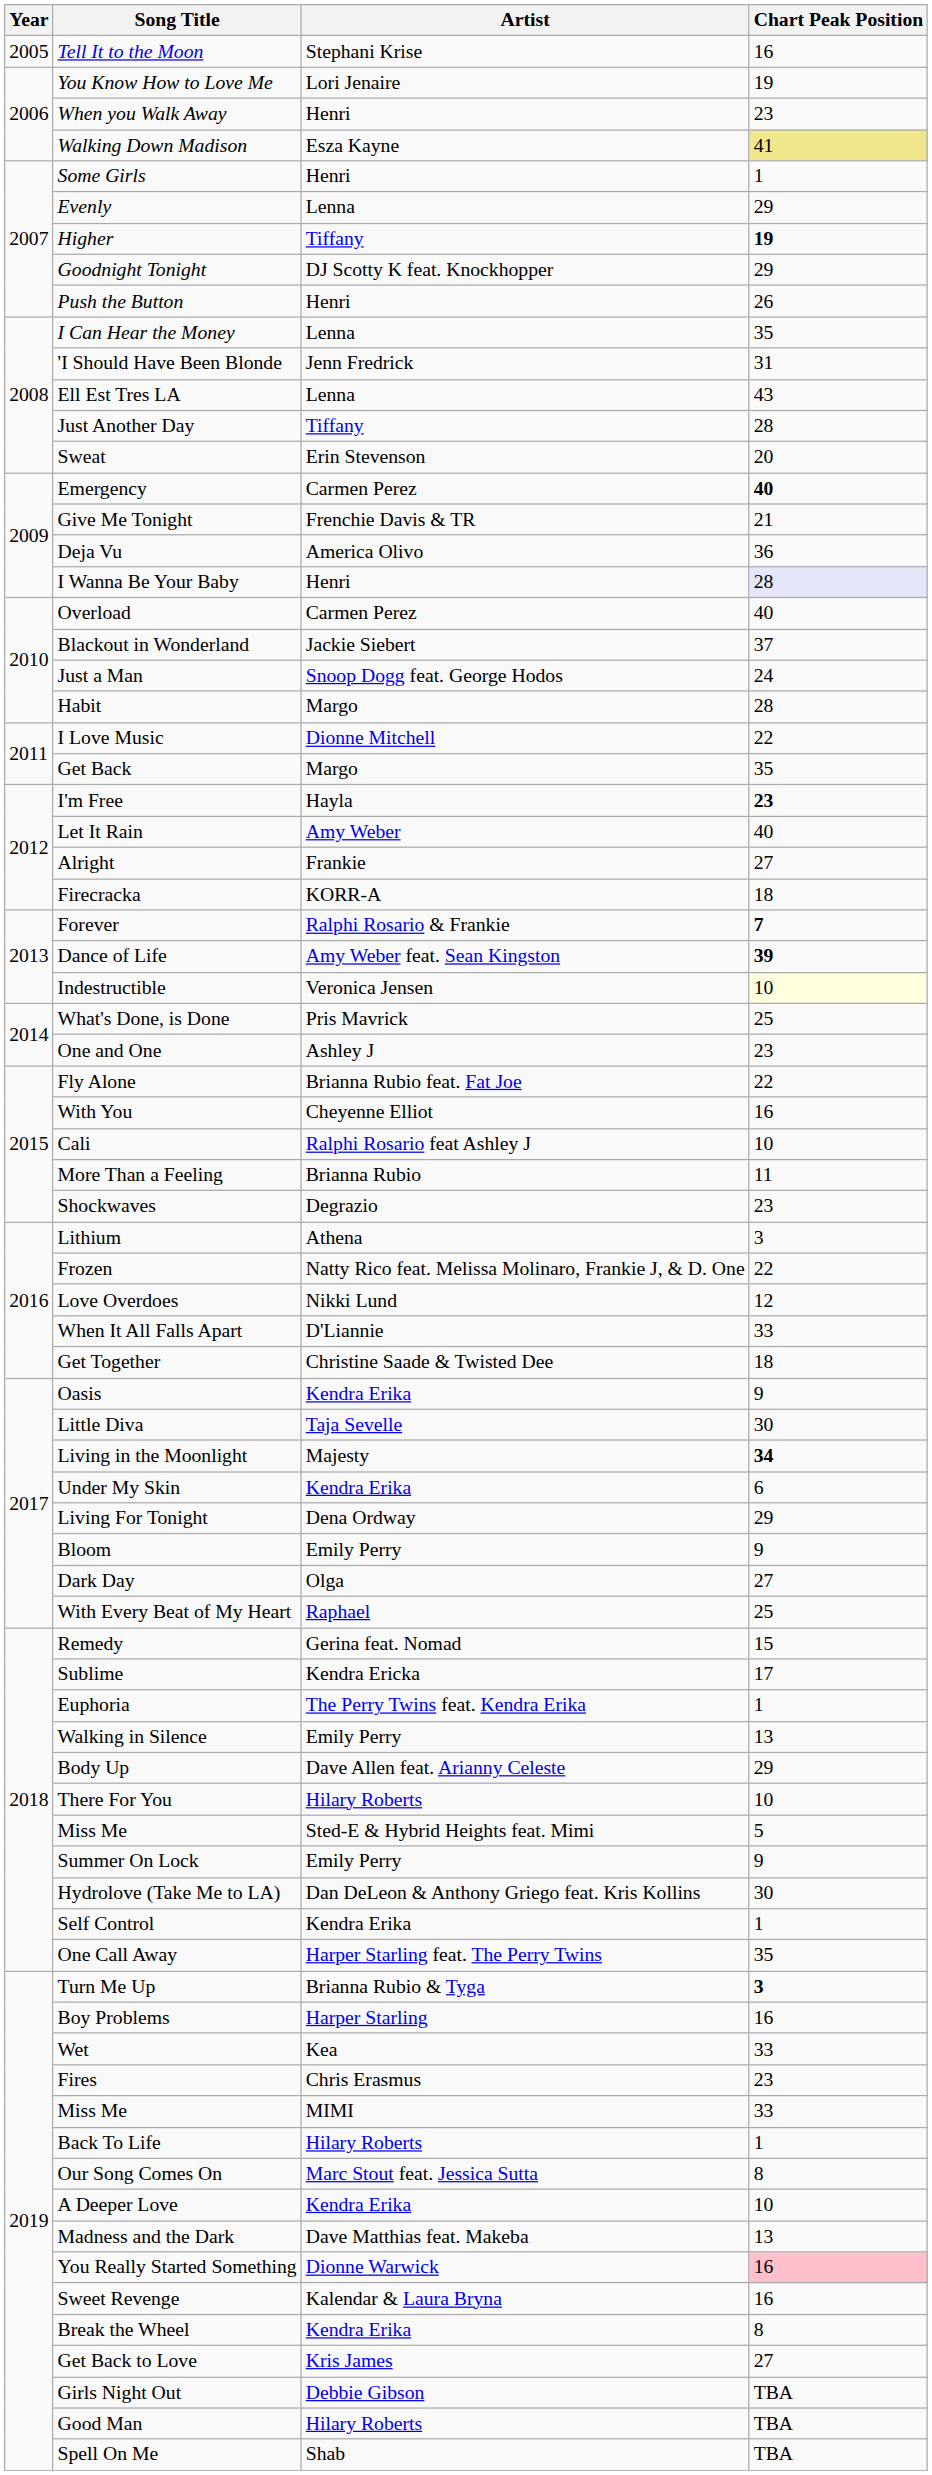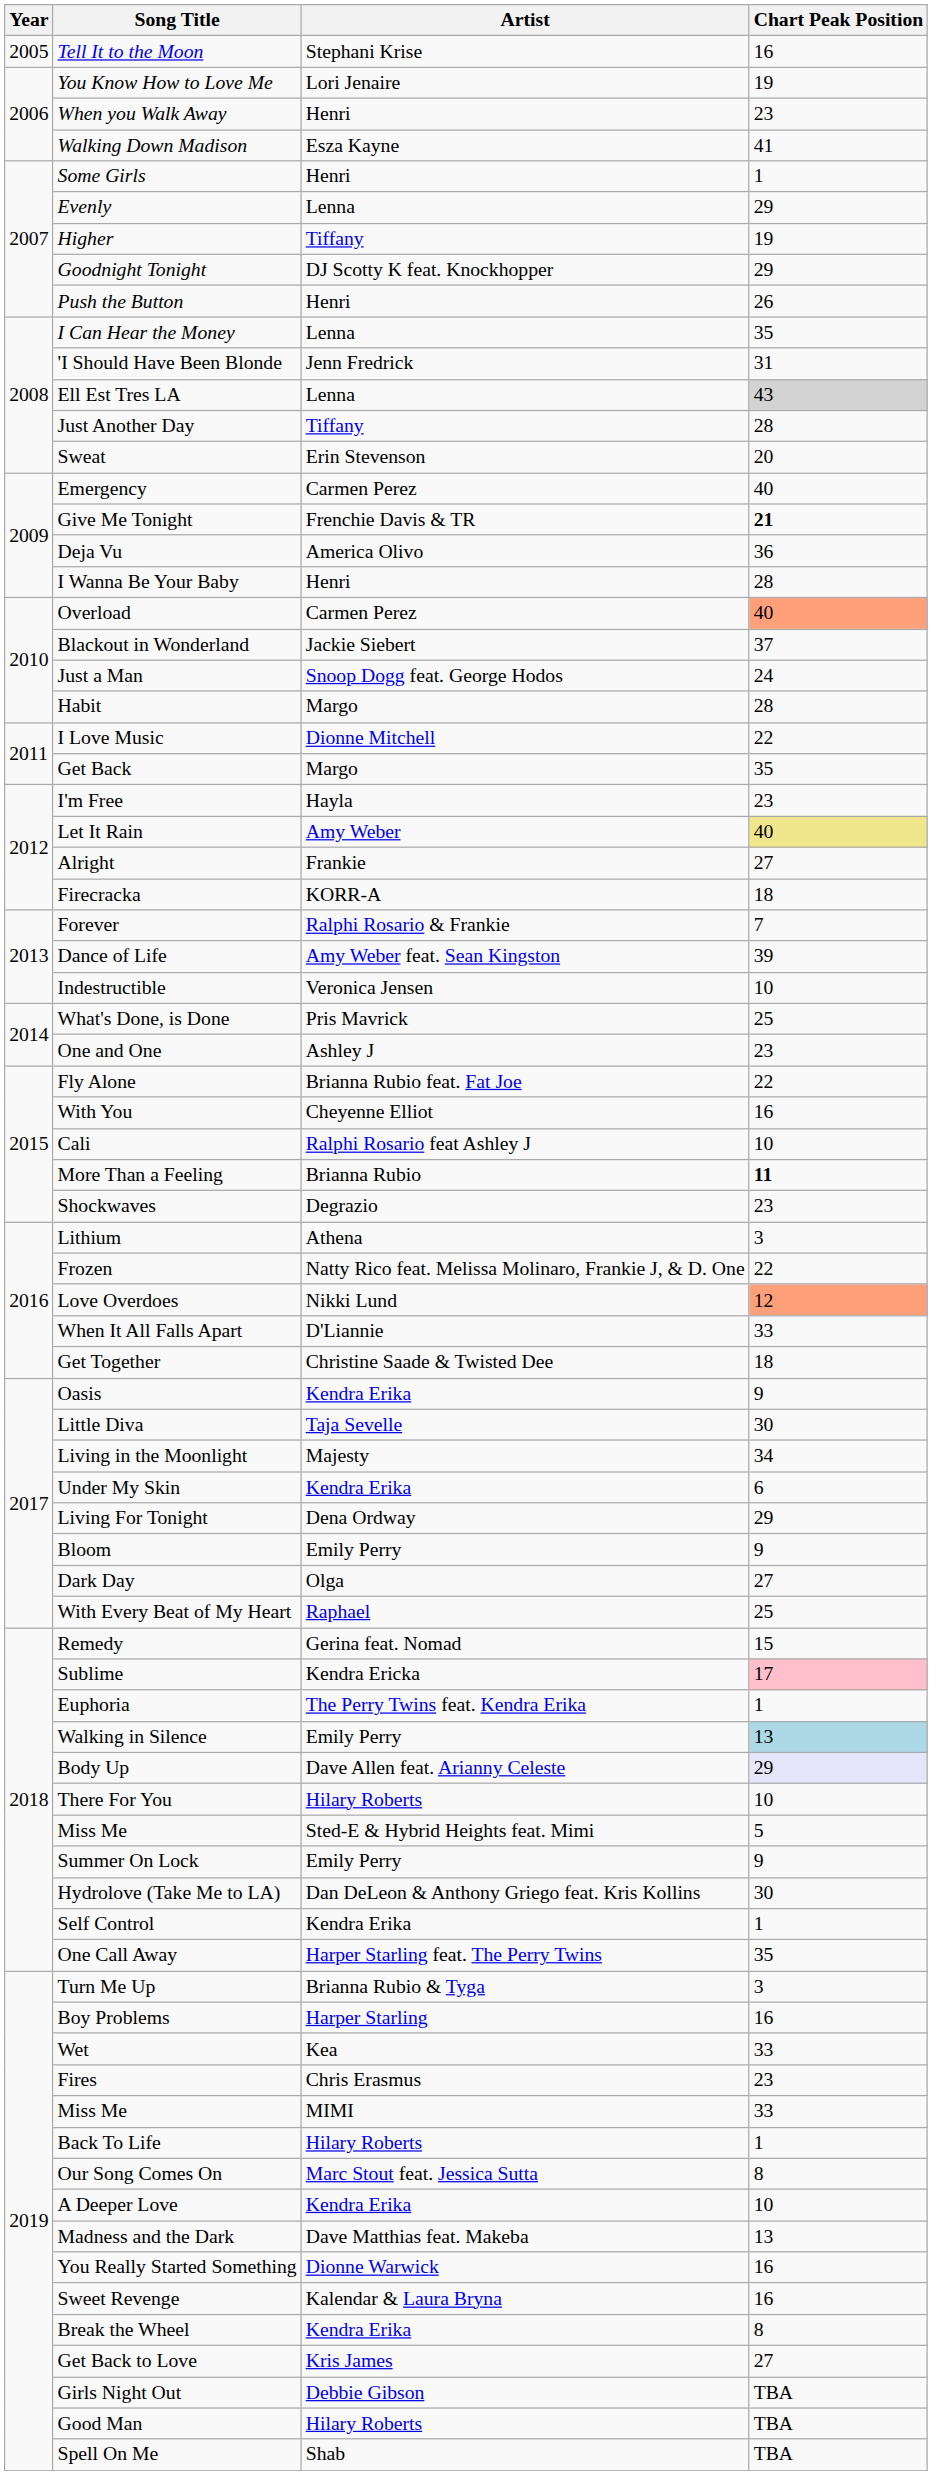Walking Down Madison | Chart Peak Position: khaki background -> no background
Higher | Chart Peak Position: bold -> normal
Ell Est Tres LA | Chart Peak Position: no background -> lightgrey background
Emergency | Chart Peak Position: bold -> normal
Give Me Tonight | Chart Peak Position: normal -> bold
I Wanna Be Your Baby | Chart Peak Position: lavender background -> no background
Overload | Chart Peak Position: no background -> lightsalmon background
I'm Free | Chart Peak Position: bold -> normal
Let It Rain | Chart Peak Position: no background -> khaki background
Forever | Chart Peak Position: bold -> normal
Dance of Life | Chart Peak Position: bold -> normal
Indestructible | Chart Peak Position: lightyellow background -> no background
More Than a Feeling | Chart Peak Position: normal -> bold
Love Overdoes | Chart Peak Position: no background -> lightsalmon background
Living in the Moonlight | Chart Peak Position: bold -> normal
Sublime | Chart Peak Position: no background -> pink background
Walking in Silence | Chart Peak Position: no background -> lightblue background
Body Up | Chart Peak Position: no background -> lavender background
Turn Me Up | Chart Peak Position: bold -> normal
You Really Started Something | Chart Peak Position: pink background -> no background
